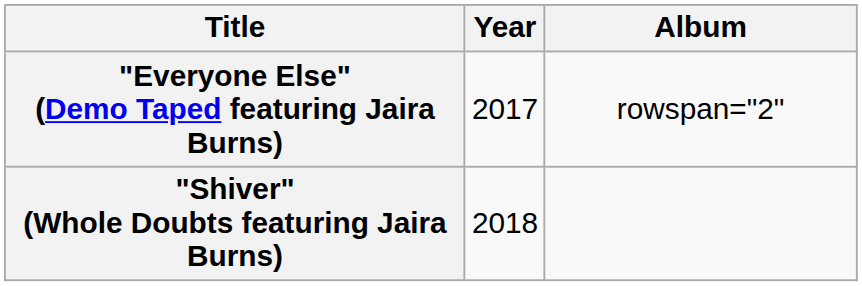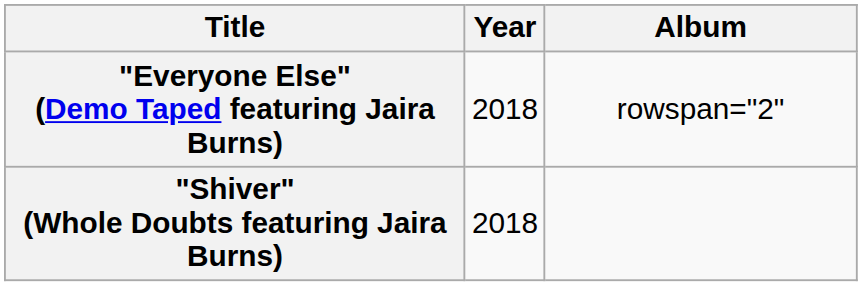"Everyone Else" (Demo Taped featuring Jaira Burns) | Year: 2017 -> 2018
